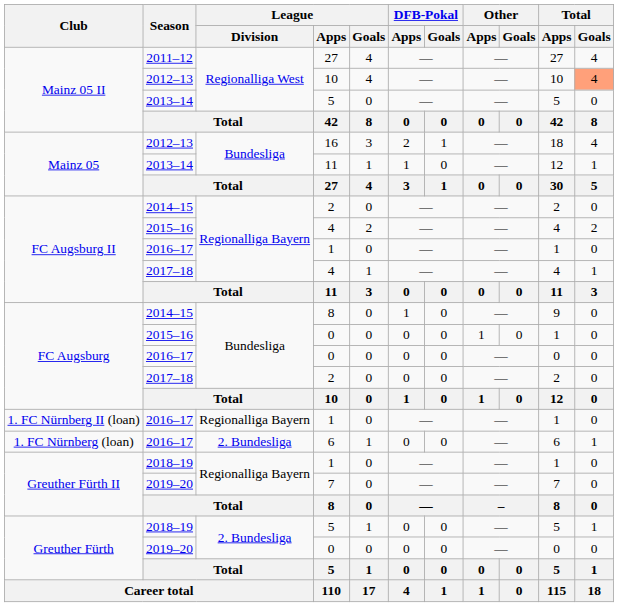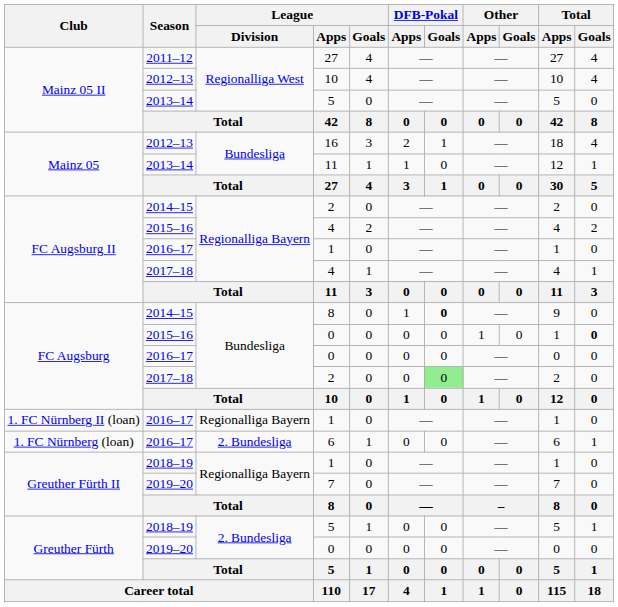2012–13 / 10 | Total / Goals: lightsalmon background -> no background
2014–15 / 8 | DFB-Pokal / Goals: normal -> bold
2015–16 / 0 | Total / Goals: normal -> bold
2017–18 / 2 | DFB-Pokal / Goals: no background -> lightgreen background
